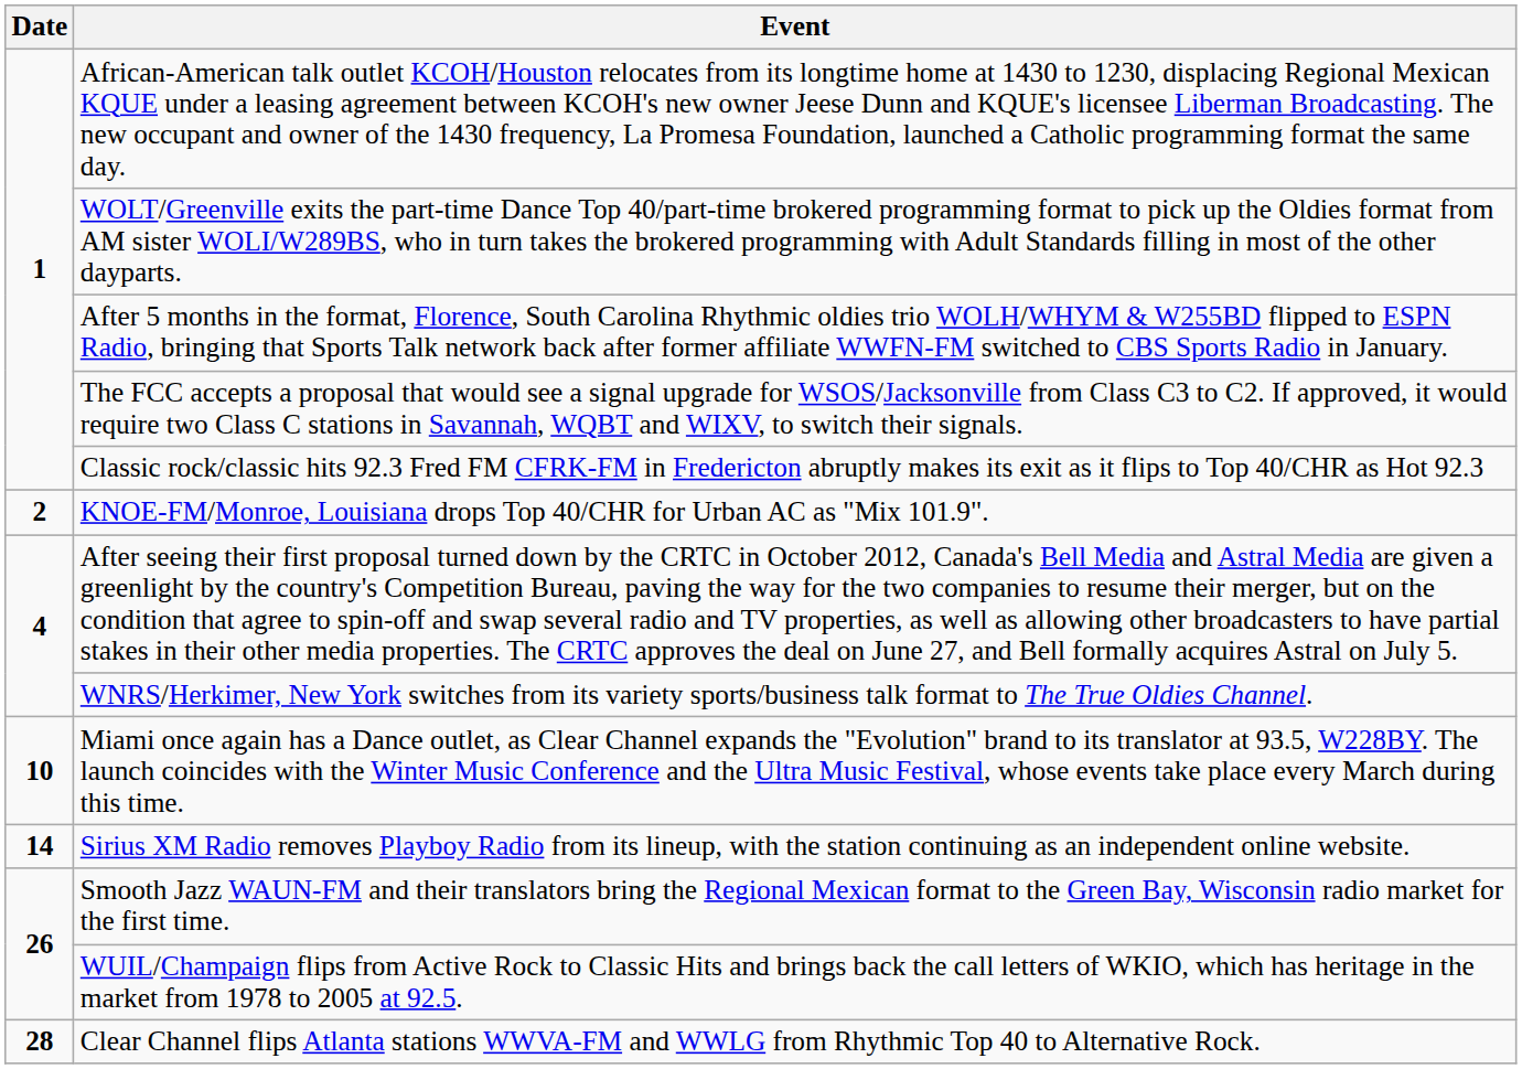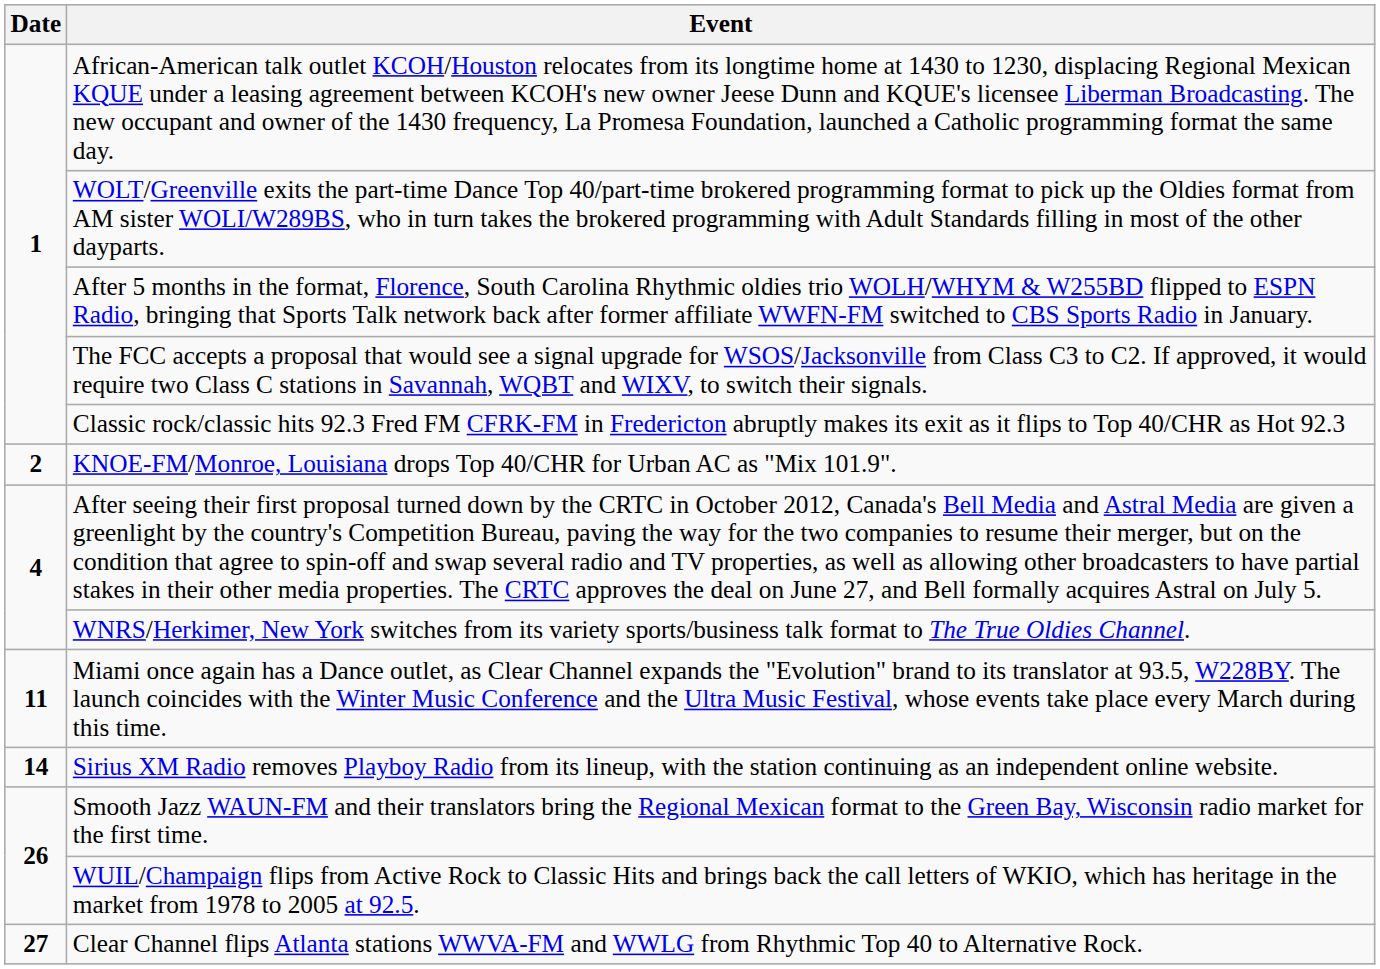row 10 | Date: 10 -> 11
row 14 | Date: 28 -> 27
